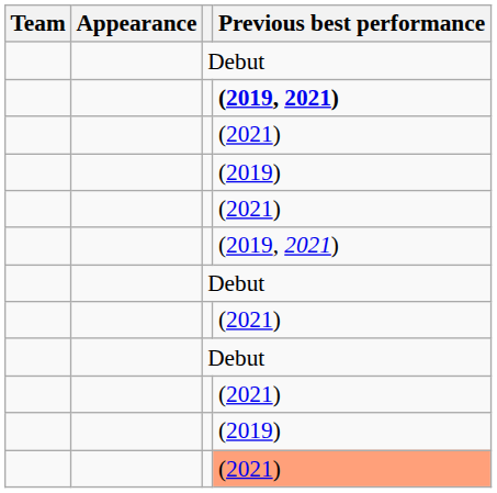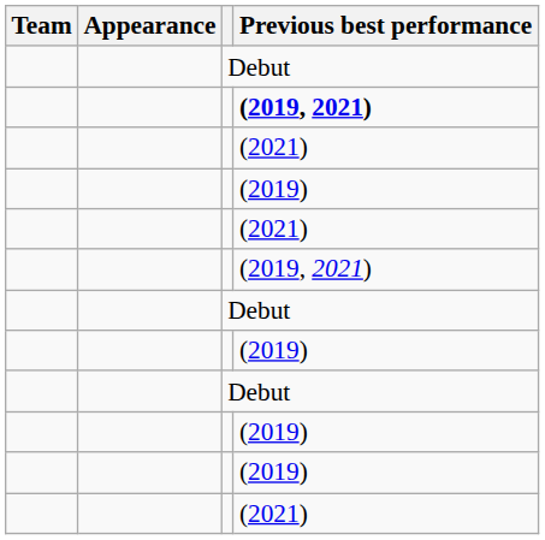row 9 | Previous best performance: (2021) -> (2019)
row 11 | Previous best performance: (2021) -> (2019)
row 13 | Previous best performance: lightsalmon background -> no background
